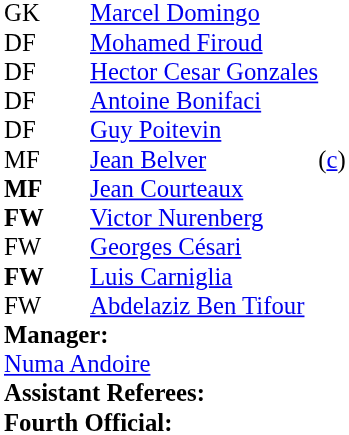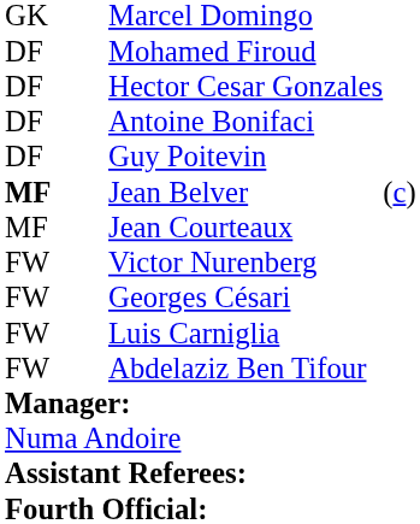Jean Belver | column 1: normal -> bold
Jean Courteaux | column 1: bold -> normal
Victor Nurenberg | column 1: bold -> normal
Luis Carniglia | column 1: bold -> normal
